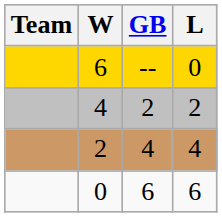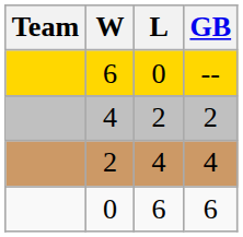columns swapped: L <-> GB
